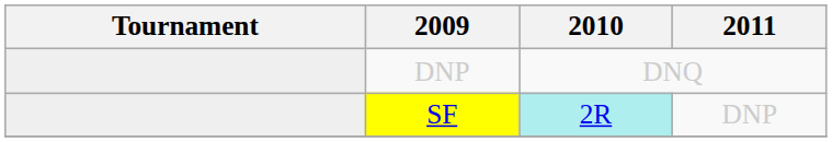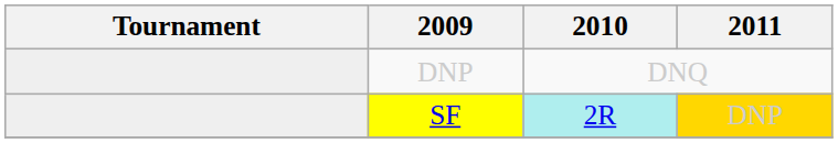SF | 2011: no background -> gold background
